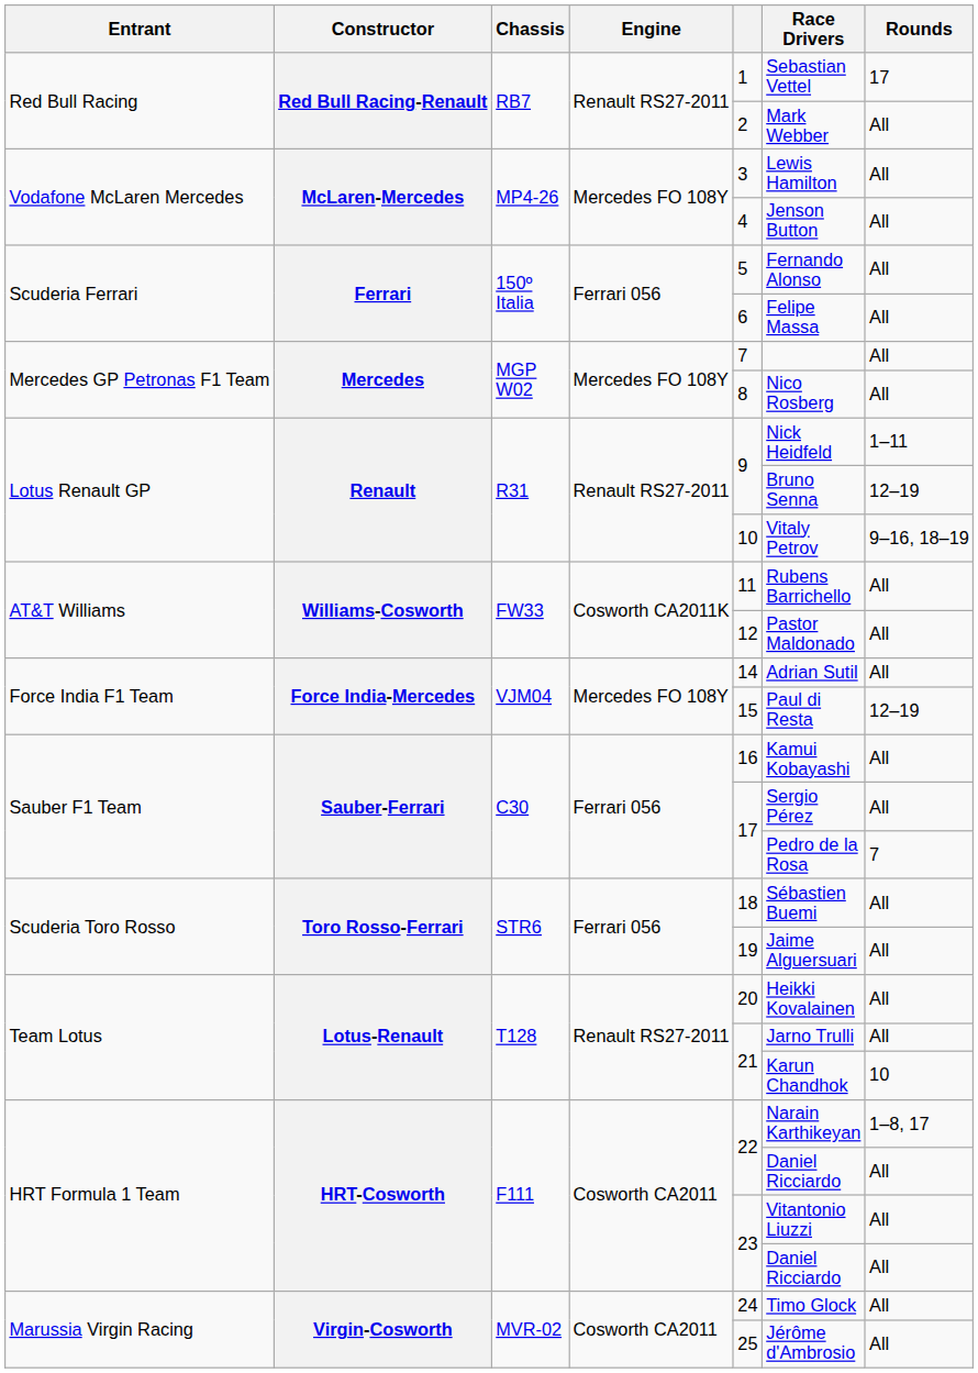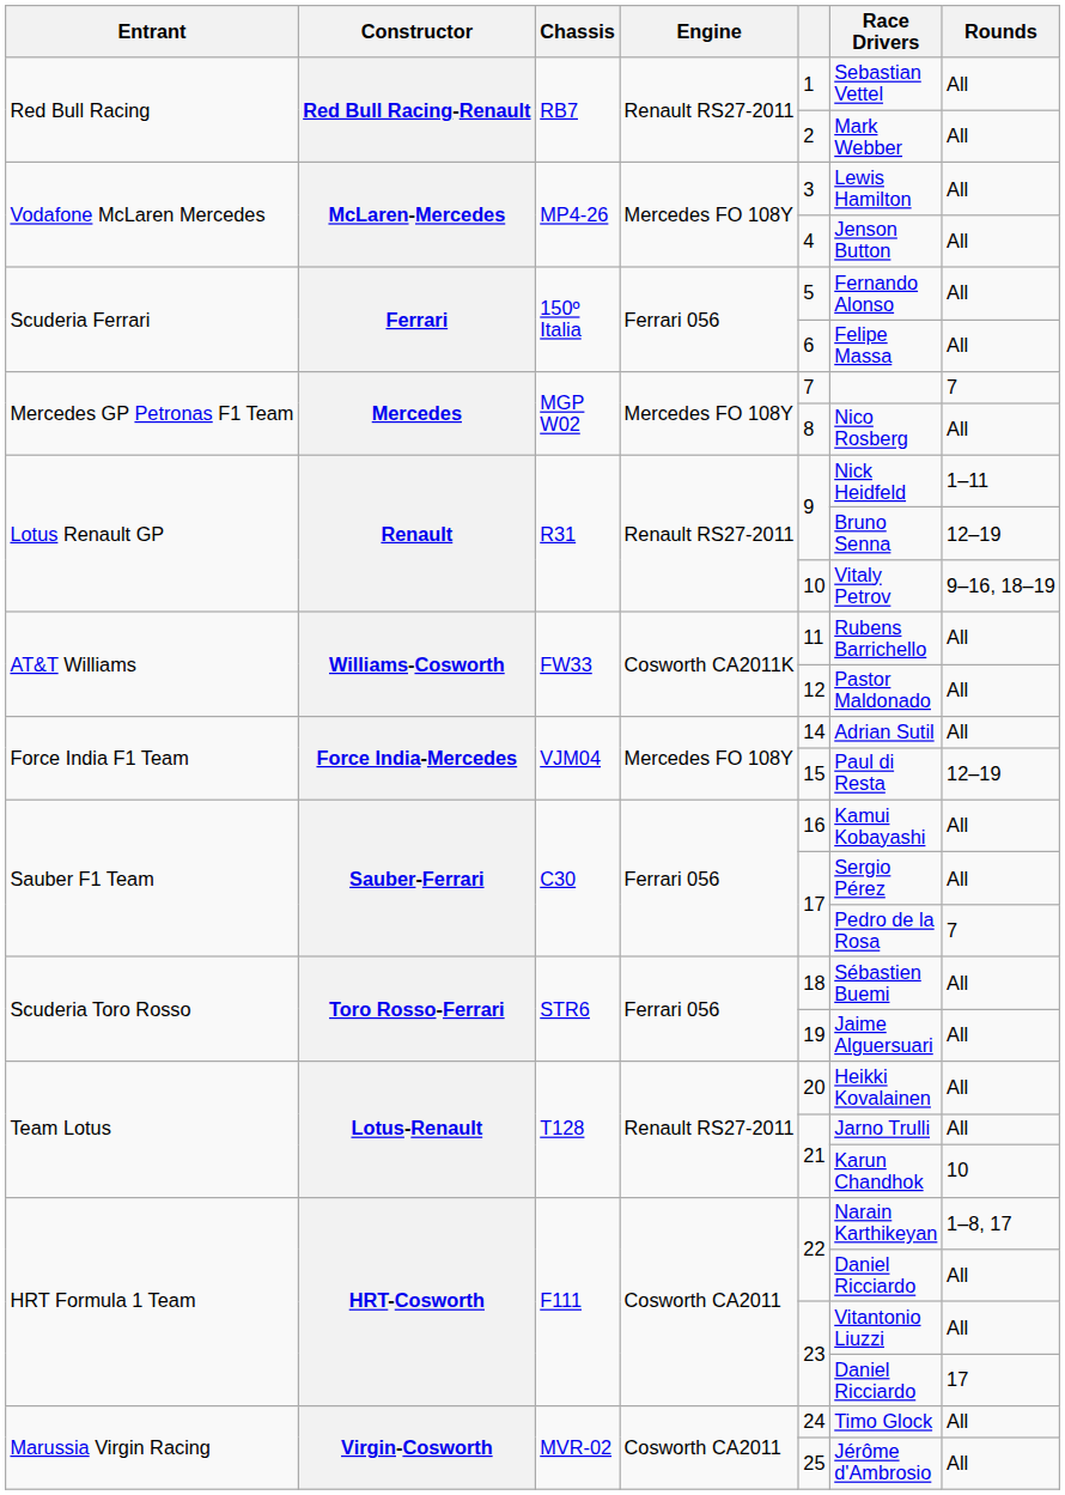row 2 | Rounds: 17 -> All
row 8 | Rounds: All -> 7
row 28 | Rounds: All -> 17
